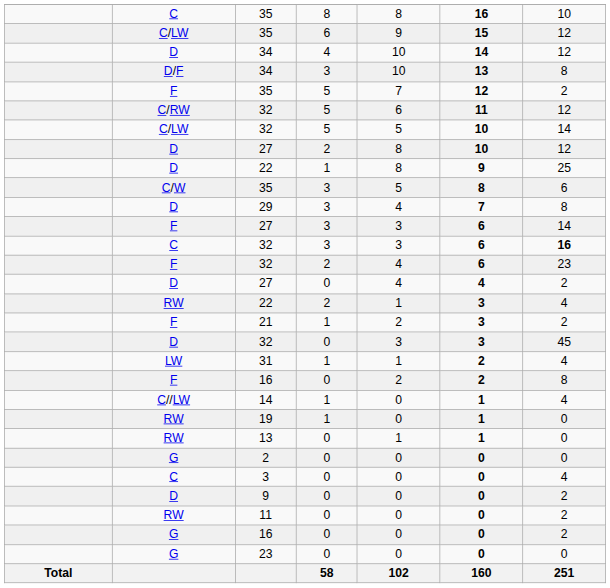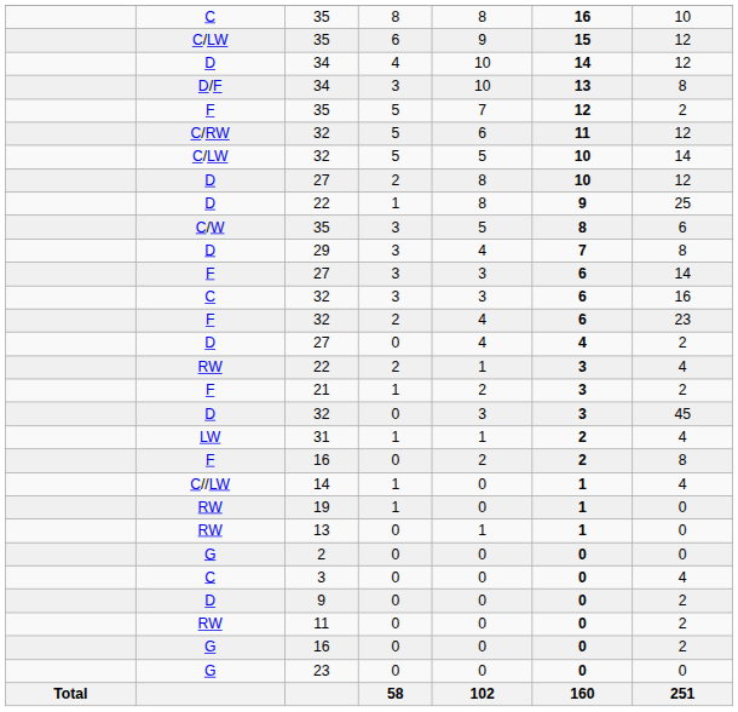C / 32 | column 7: bold -> normal
